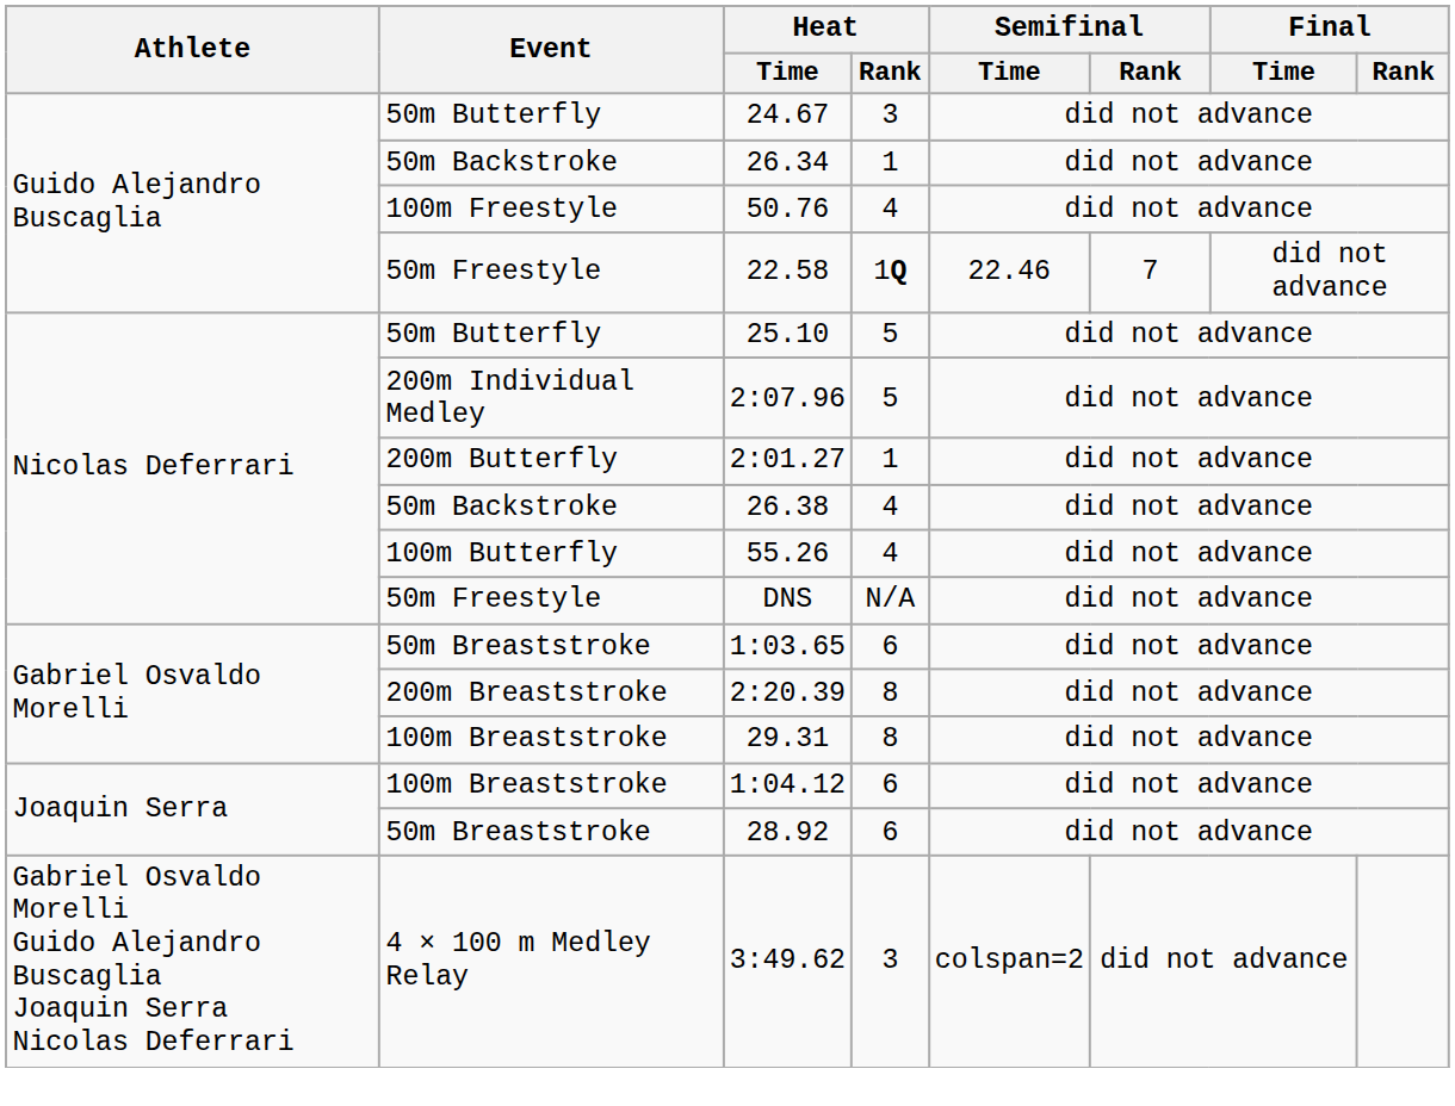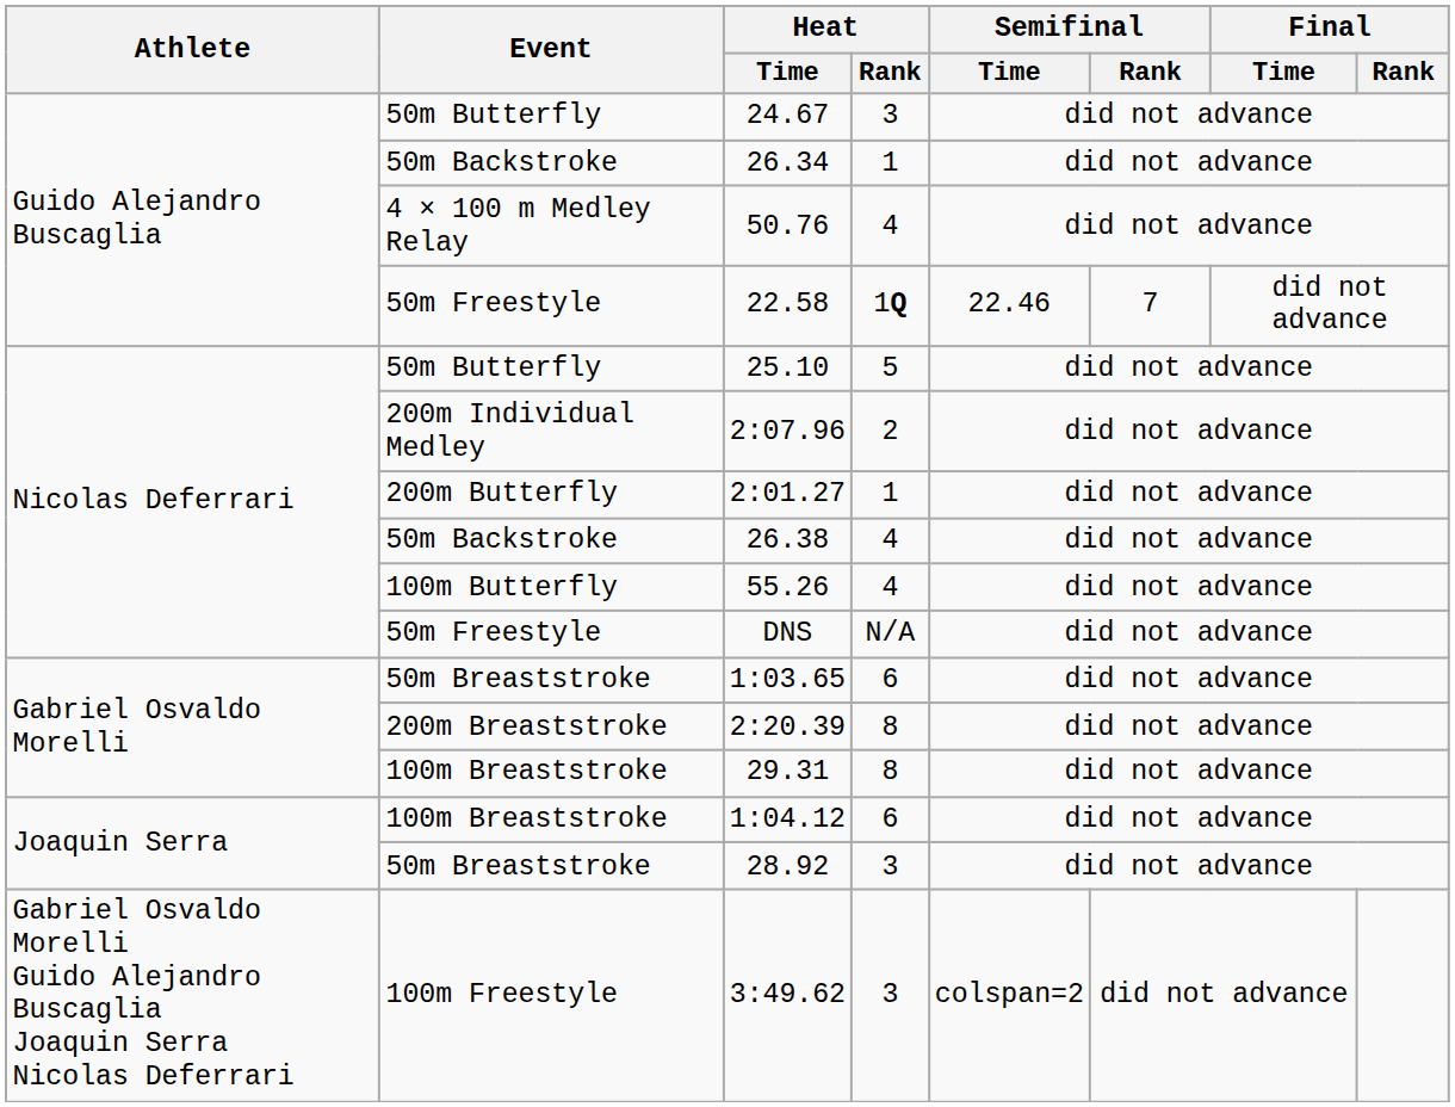50.76 | Event: 100m Freestyle -> 4 × 100 m Medley Relay
2:07.96 | Heat / Rank: 5 -> 2
28.92 | Heat / Rank: 6 -> 3
3:49.62 | Event: 4 × 100 m Medley Relay -> 100m Freestyle
